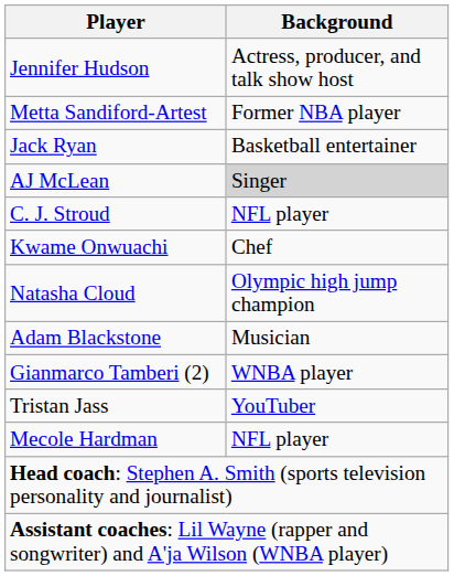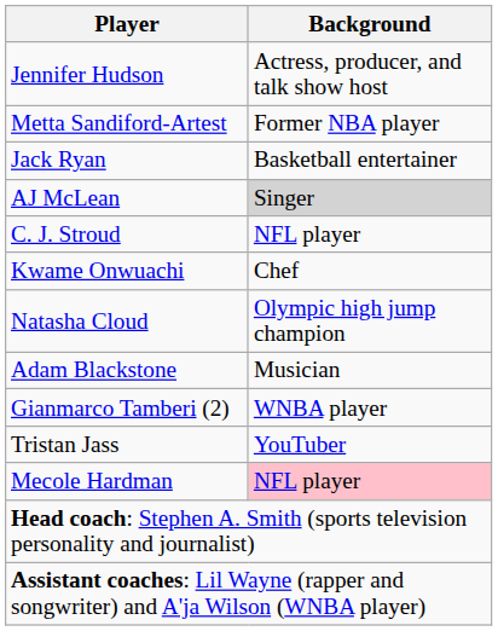Mecole Hardman | Background: no background -> pink background
